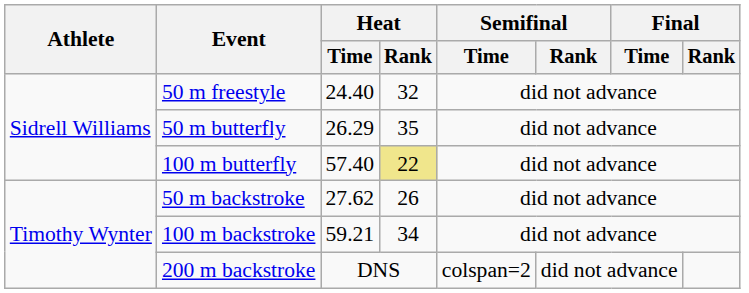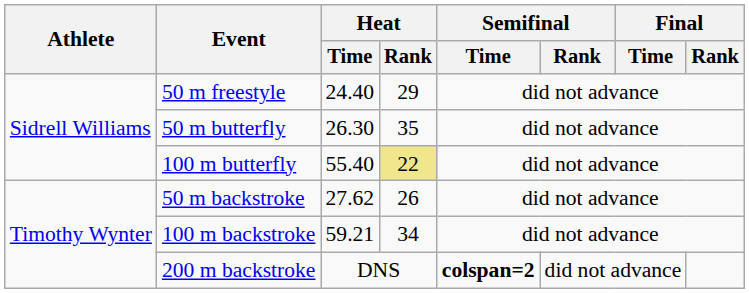50 m freestyle | Heat / Rank: 32 -> 29
50 m butterfly | Heat / Time: 26.29 -> 26.30
100 m butterfly | Heat / Time: 57.40 -> 55.40
200 m backstroke | Semifinal / Time: normal -> bold
